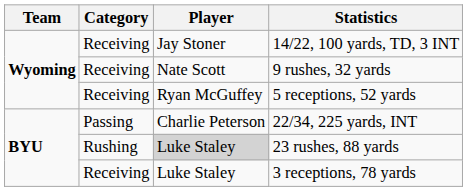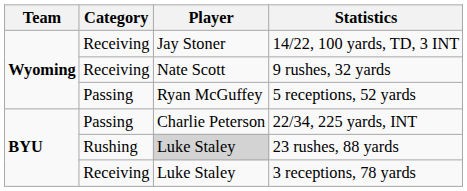5 receptions, 52 yards | Category: Receiving -> Passing
